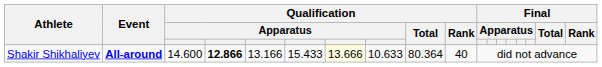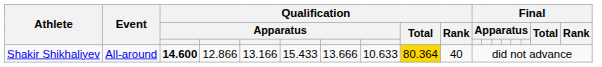row 4 | Event: bold -> normal
row 4 | column 3: normal -> bold
row 4 | column 4: bold -> normal
row 4 | column 7: lightyellow background -> no background
row 4 | Qualification / Total: no background -> gold background
